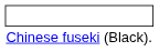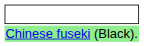row 1 | column 1: no background -> lightgreen background
